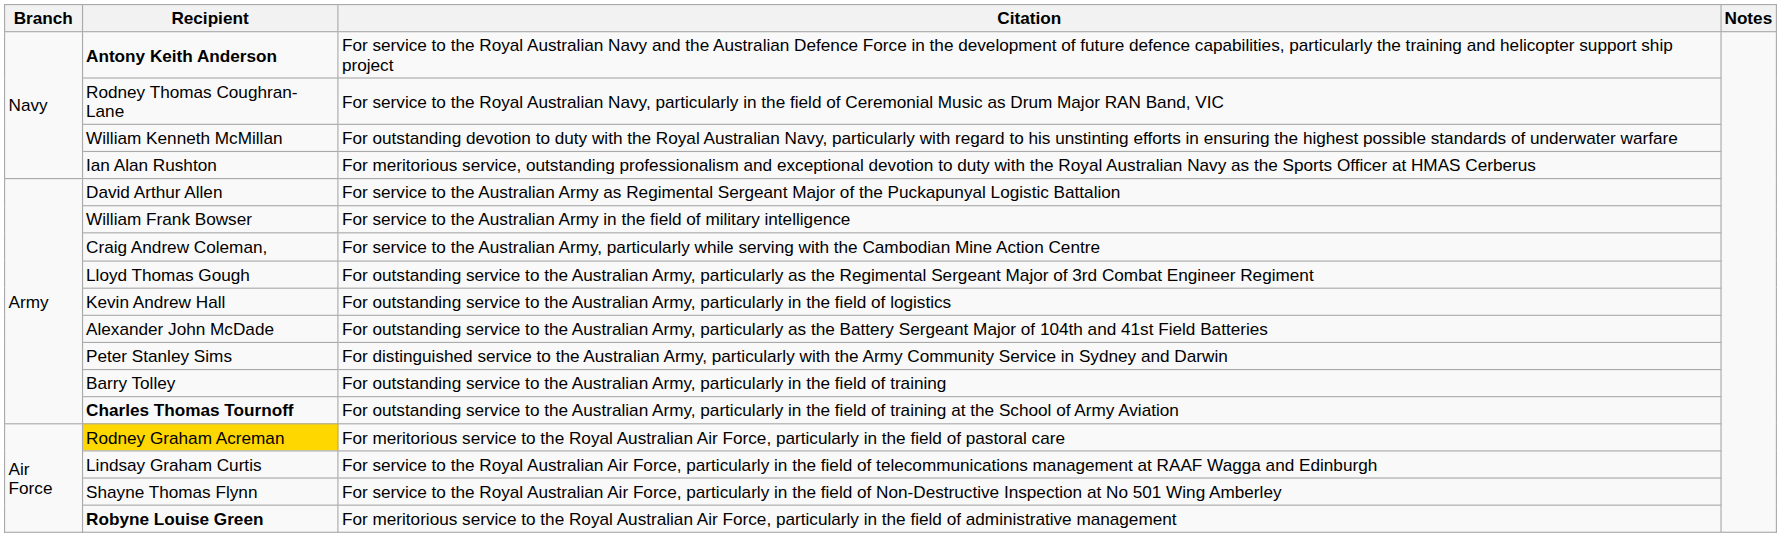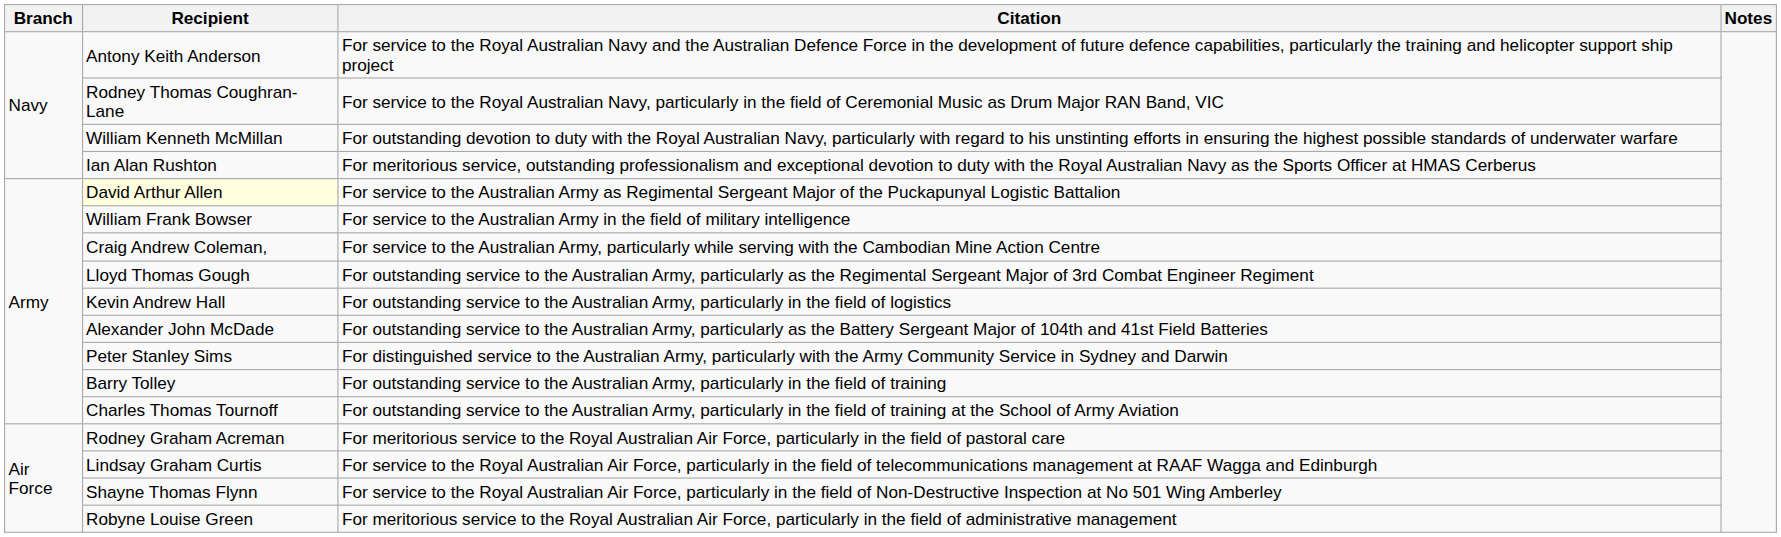Antony Keith Anderson | Recipient: bold -> normal
David Arthur Allen | Recipient: no background -> lightyellow background
Charles Thomas Tournoff | Recipient: bold -> normal
Rodney Graham Acreman | Recipient: gold background -> no background
Robyne Louise Green | Recipient: bold -> normal
